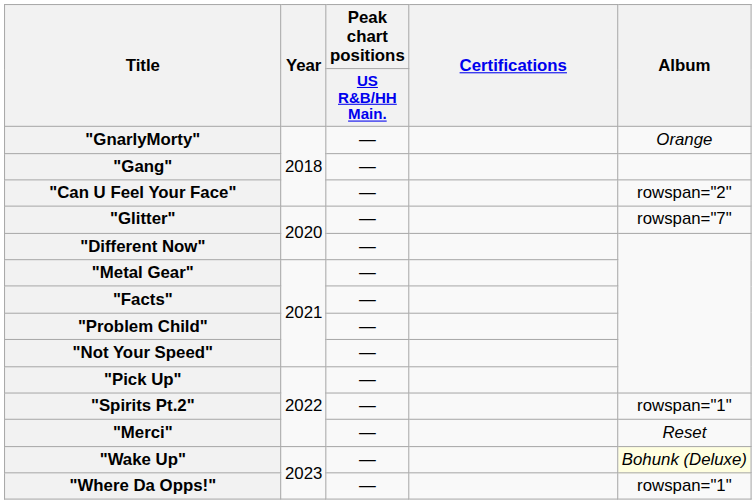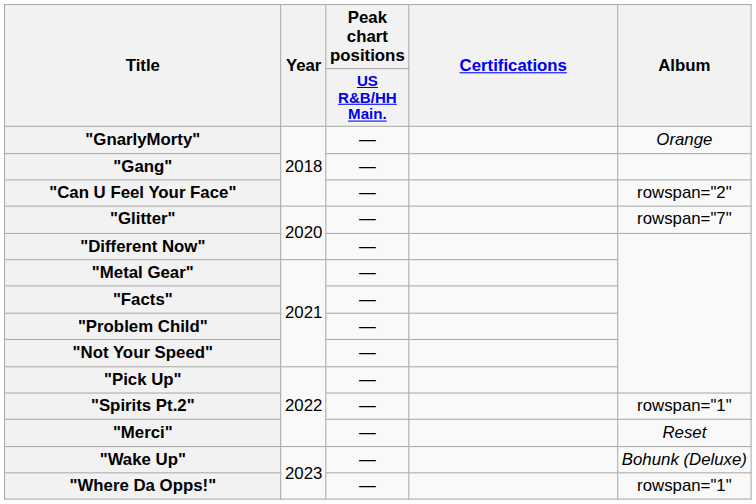"Wake Up" | Album: lightyellow background -> no background
